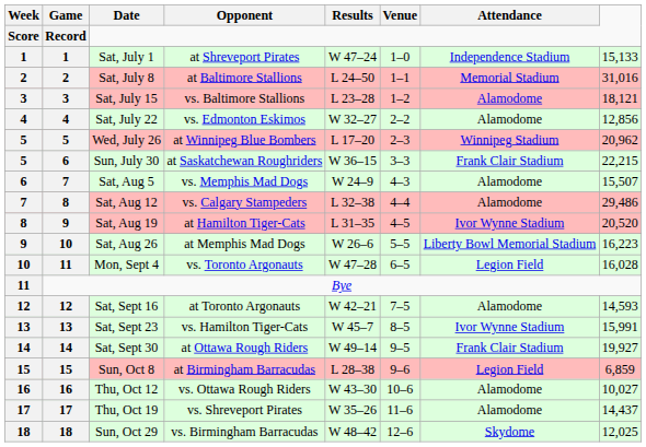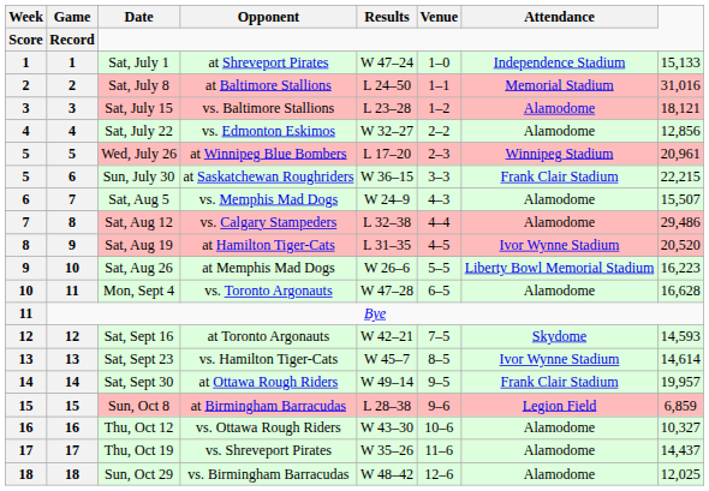Wed, July 26 | column 8: 20,962 -> 20,961
Mon, Sept 4 | Attendance: Legion Field -> Alamodome
Mon, Sept 4 | column 8: 16,028 -> 16,628
Sat, Sept 16 | Attendance: Alamodome -> Skydome
Sat, Sept 23 | column 8: 15,991 -> 14,614
Sat, Sept 30 | column 8: 19,927 -> 19,957
Thu, Oct 12 | column 8: 10,027 -> 10,327
Sun, Oct 29 | Attendance: Skydome -> Alamodome
